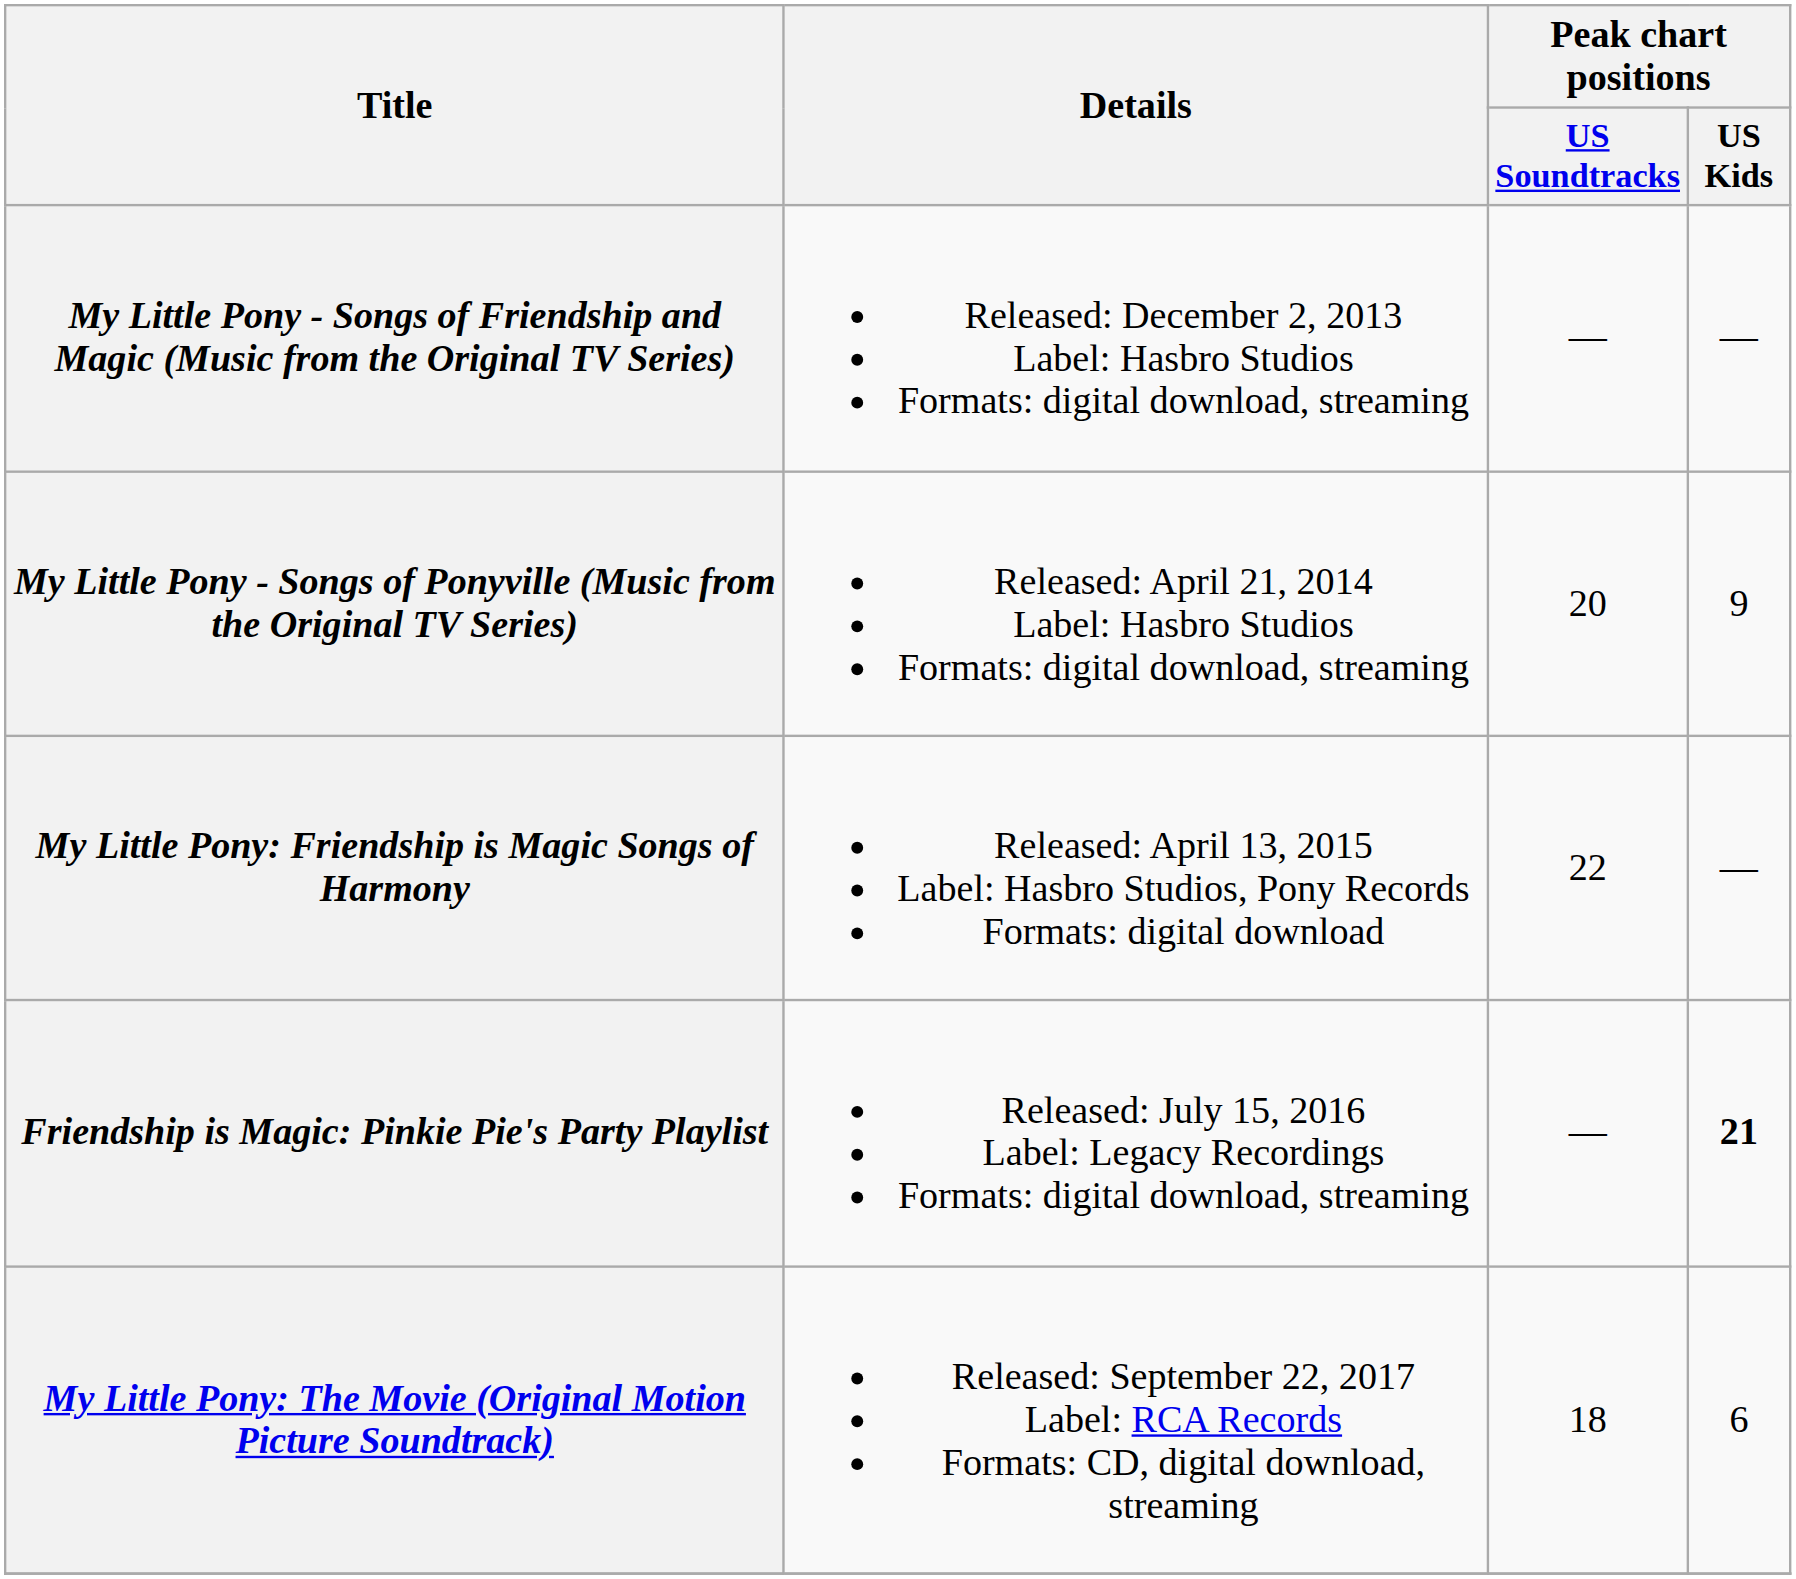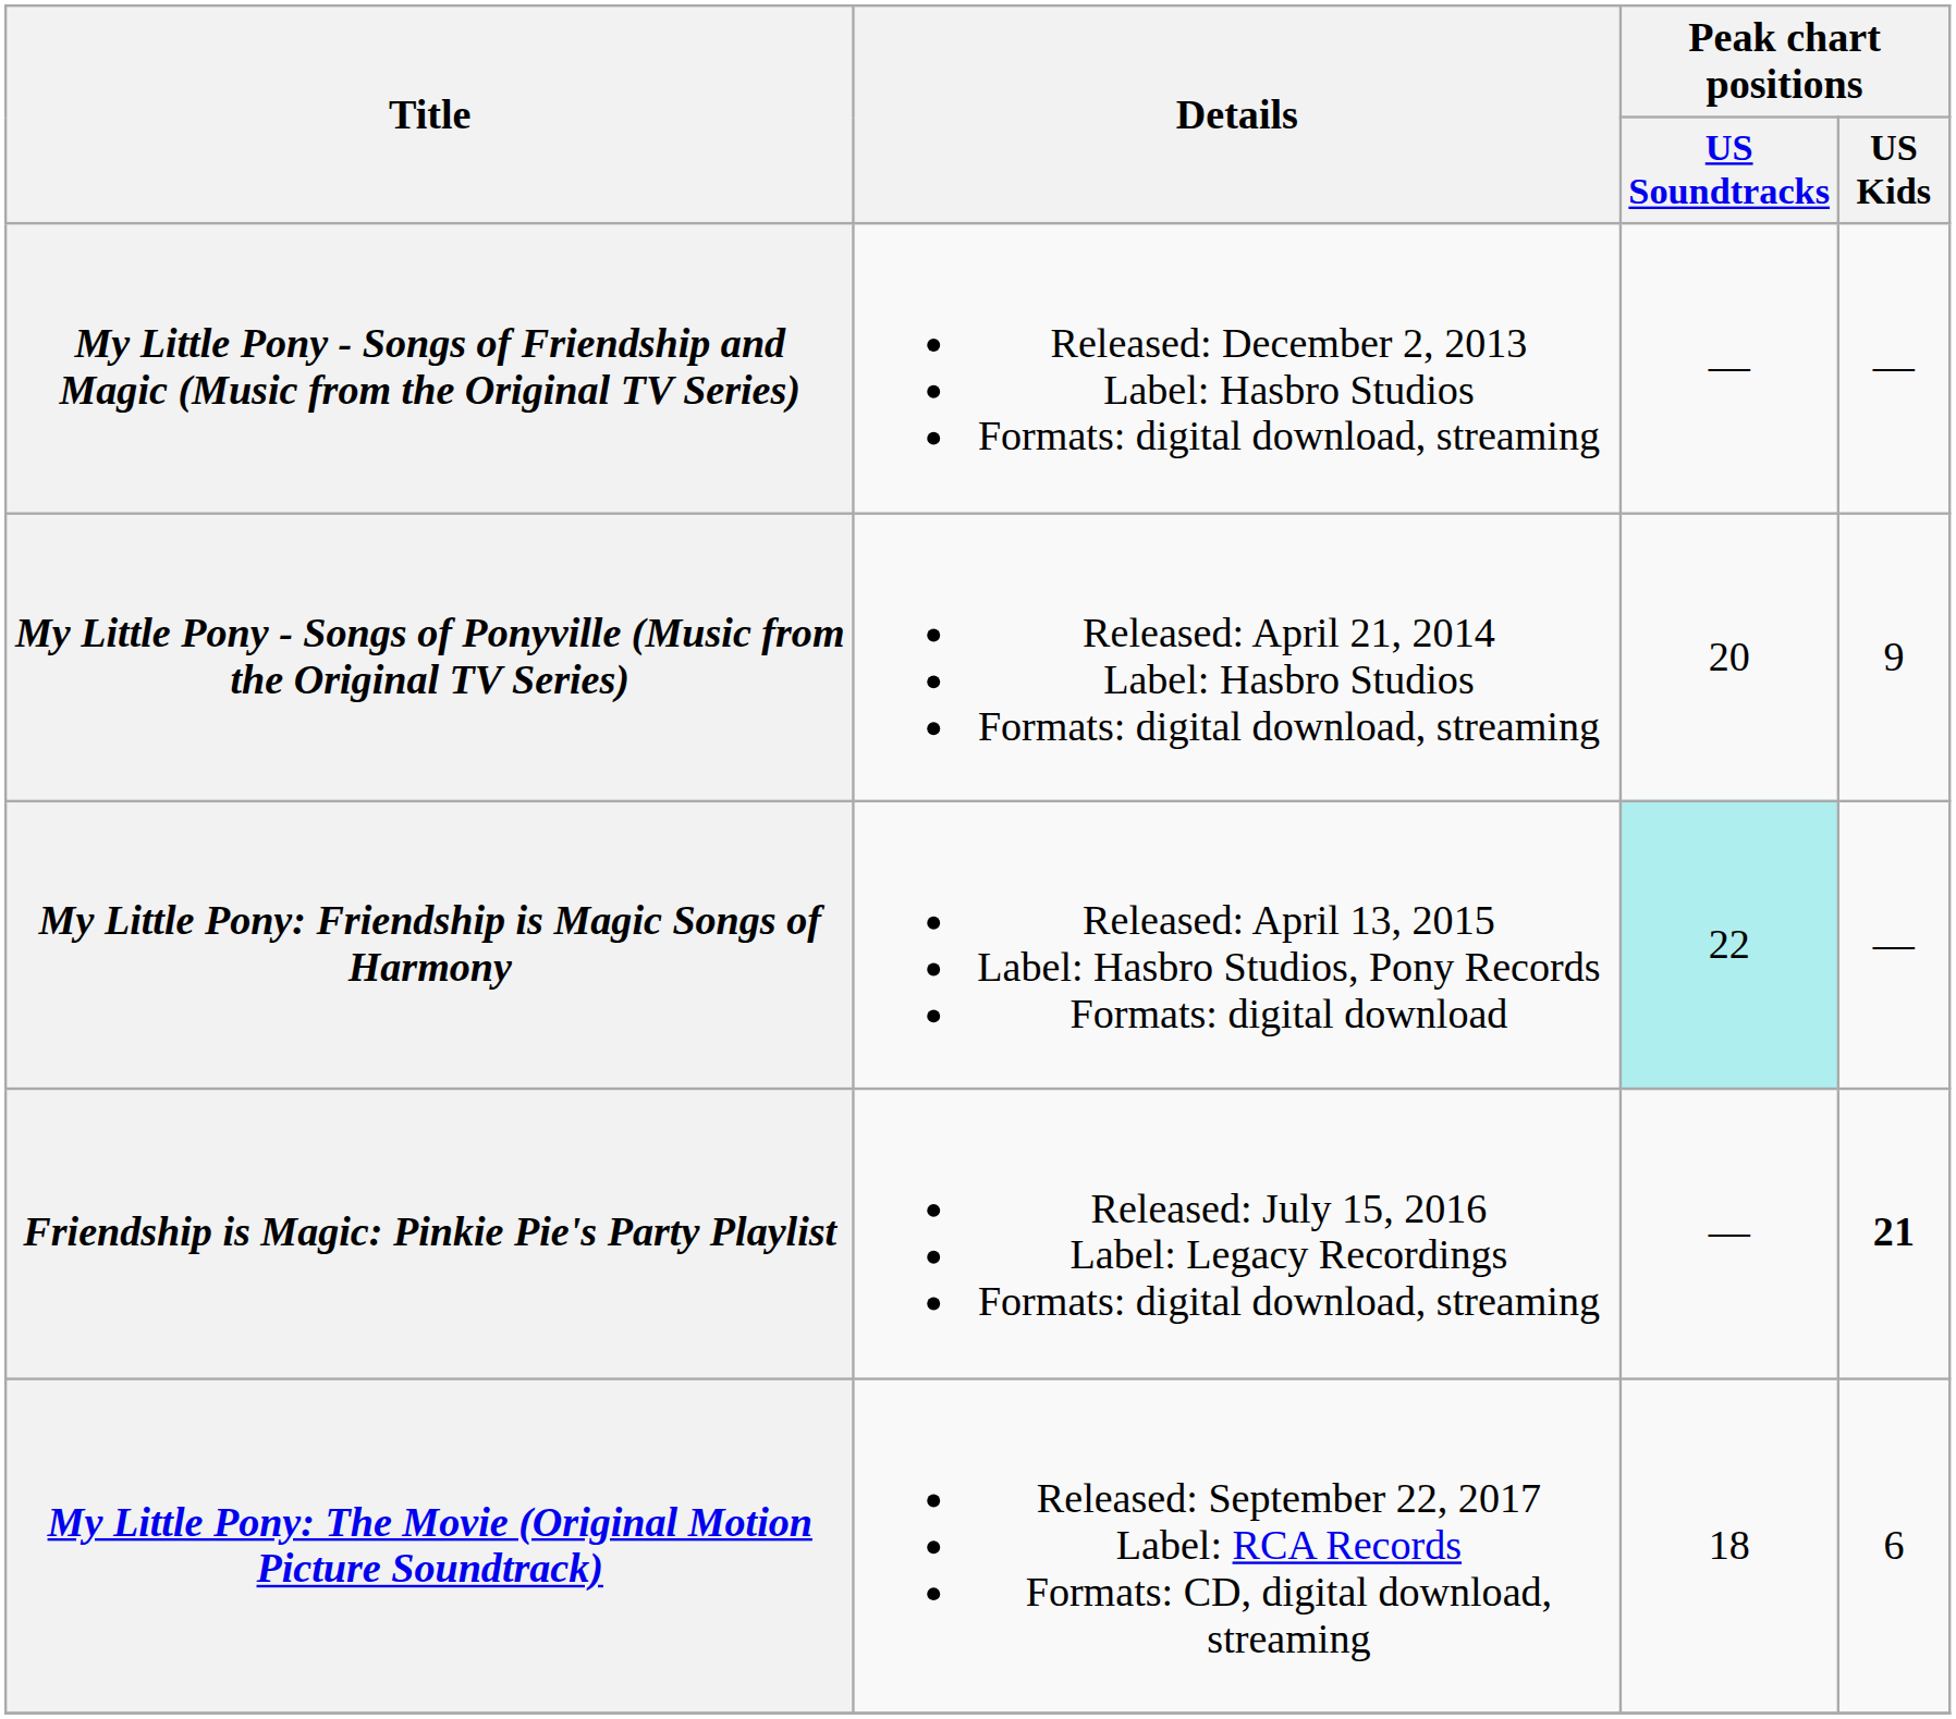My Little Pony: Friendship is Magic Songs of Harmony | Peak chart positions / US Soundtracks: no background -> paleturquoise background
